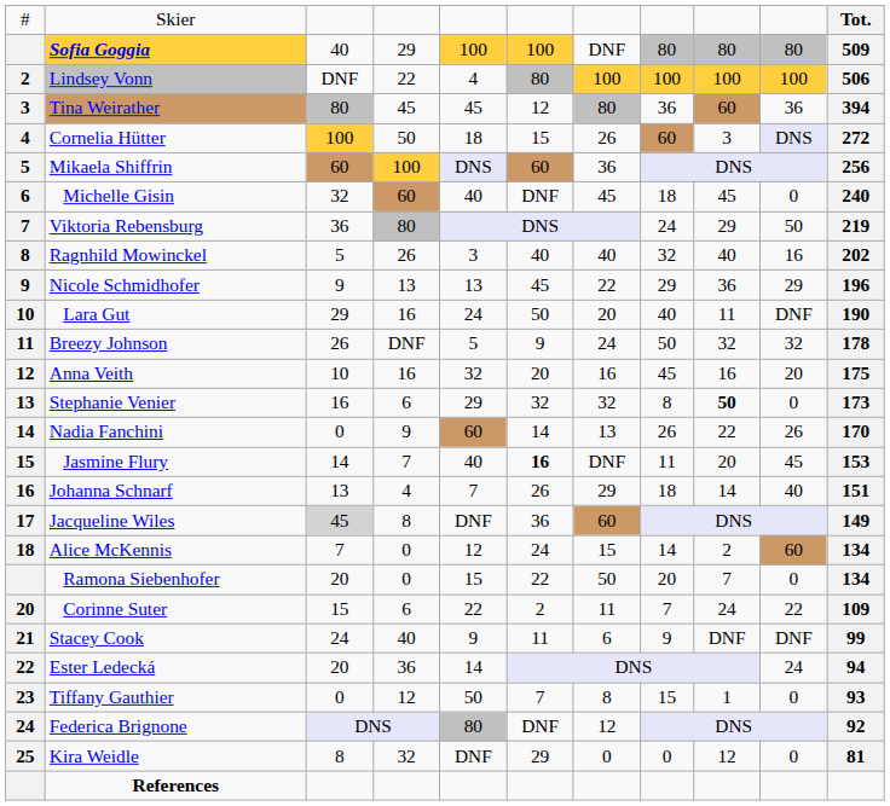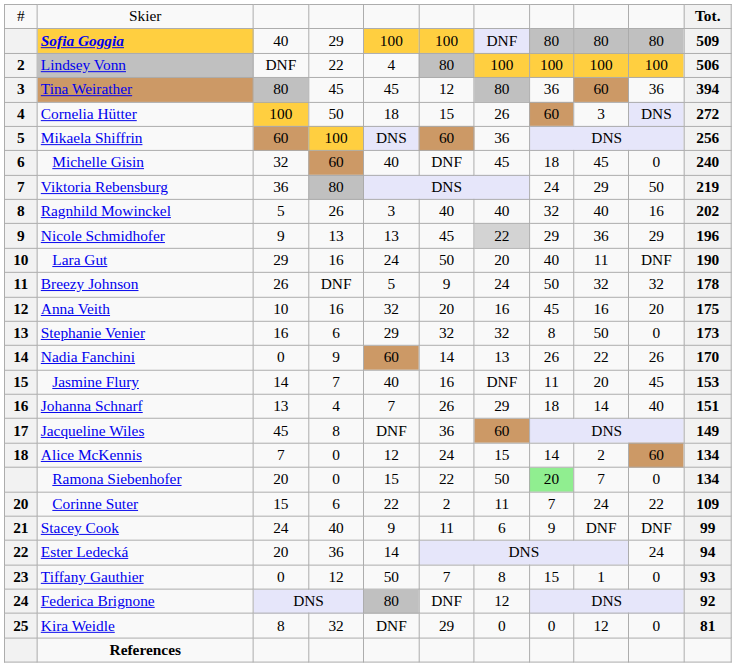Sofia Goggia | column 7: no background -> lavender background
Nicole Schmidhofer | column 7: no background -> lightgrey background
Stephanie Venier | column 9: bold -> normal
Jasmine Flury | column 6: bold -> normal
Jacqueline Wiles | column 3: lightgrey background -> no background
Ramona Siebenhofer | column 8: no background -> lightgreen background
